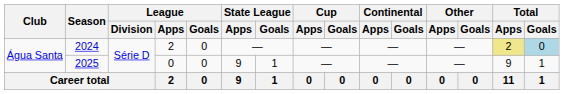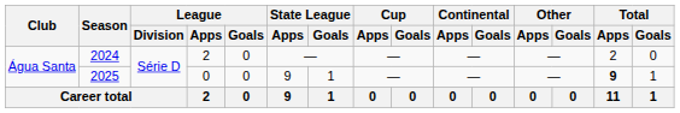2024 | Total / Apps: khaki background -> no background
2024 | Total / Goals: lightblue background -> no background
2025 | Total / Apps: normal -> bold
